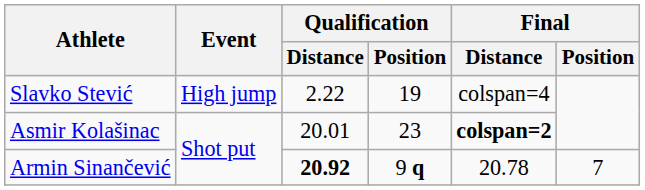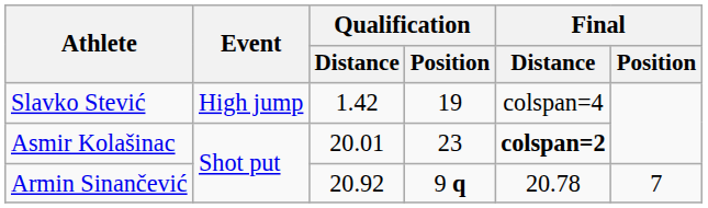Slavko Stević | Qualification / Distance: 2.22 -> 1.42
Armin Sinančević | Qualification / Distance: bold -> normal
